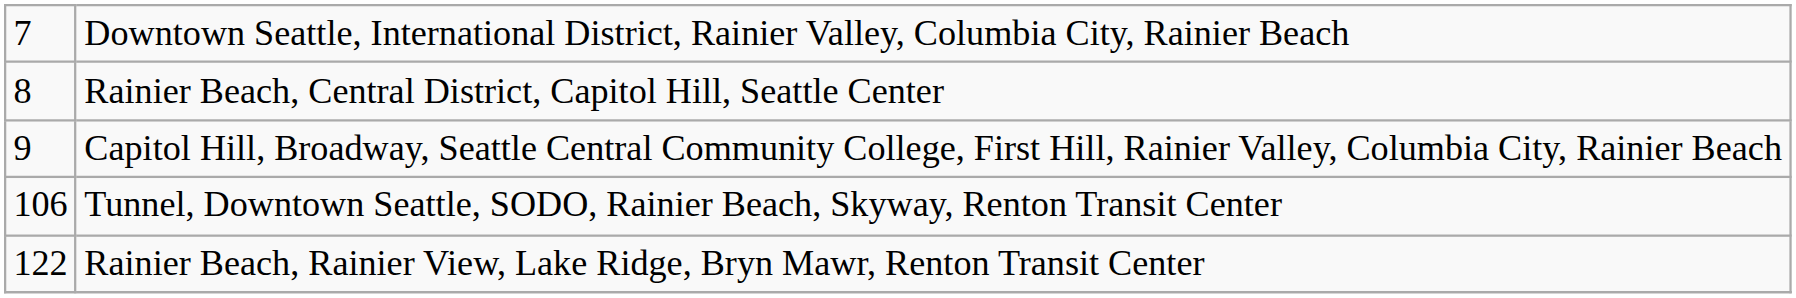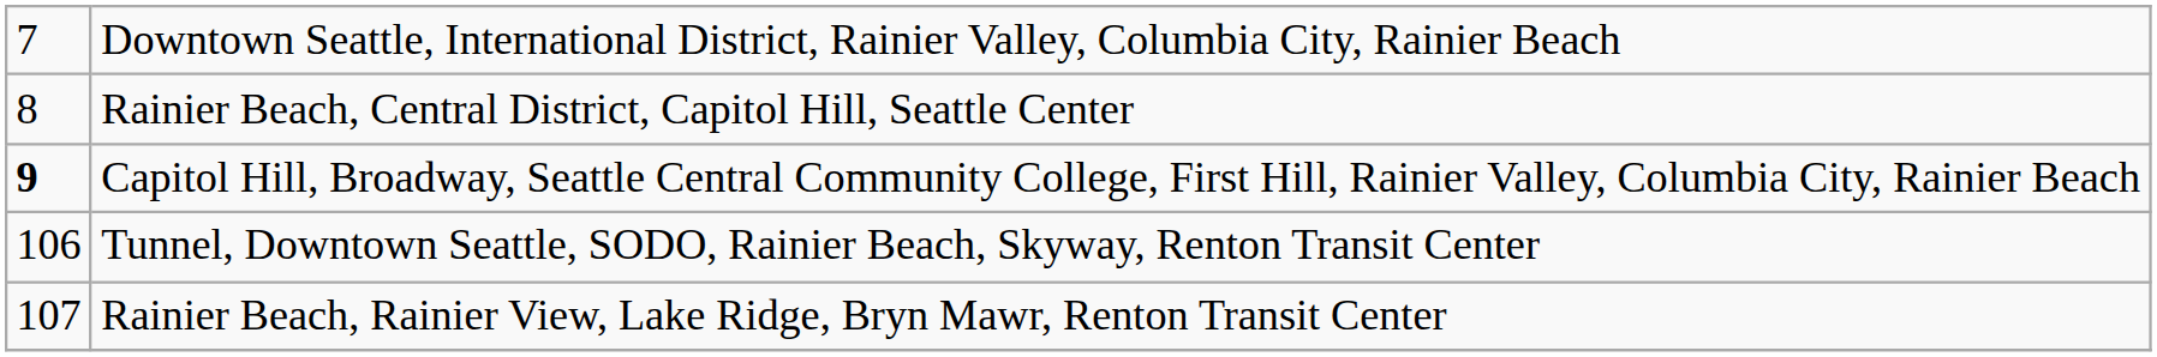row 3 | column 1: normal -> bold
row 5 | column 1: 122 -> 107
